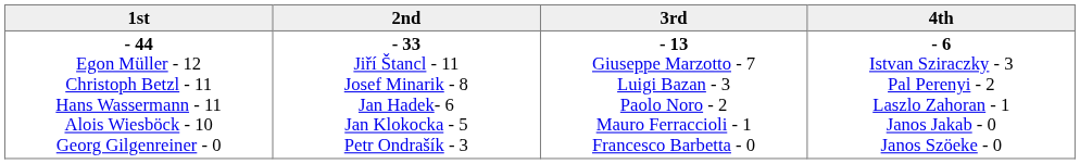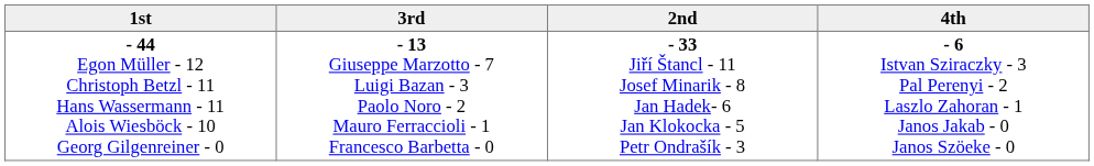columns swapped: 2nd <-> 3rd
